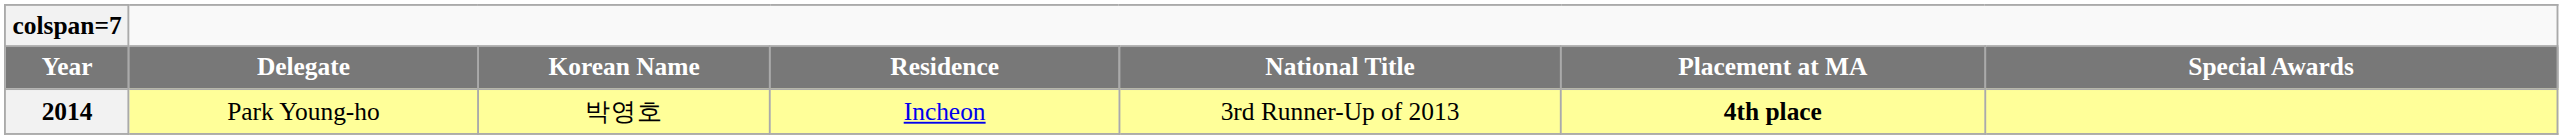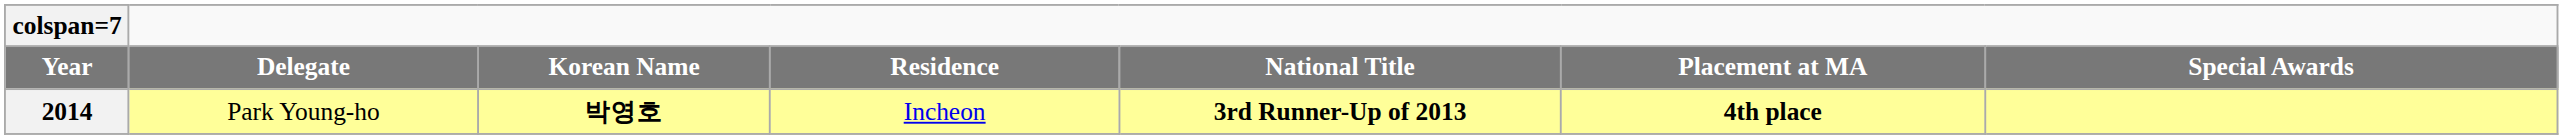2014 | Korean Name: normal -> bold
2014 | National Title: normal -> bold
